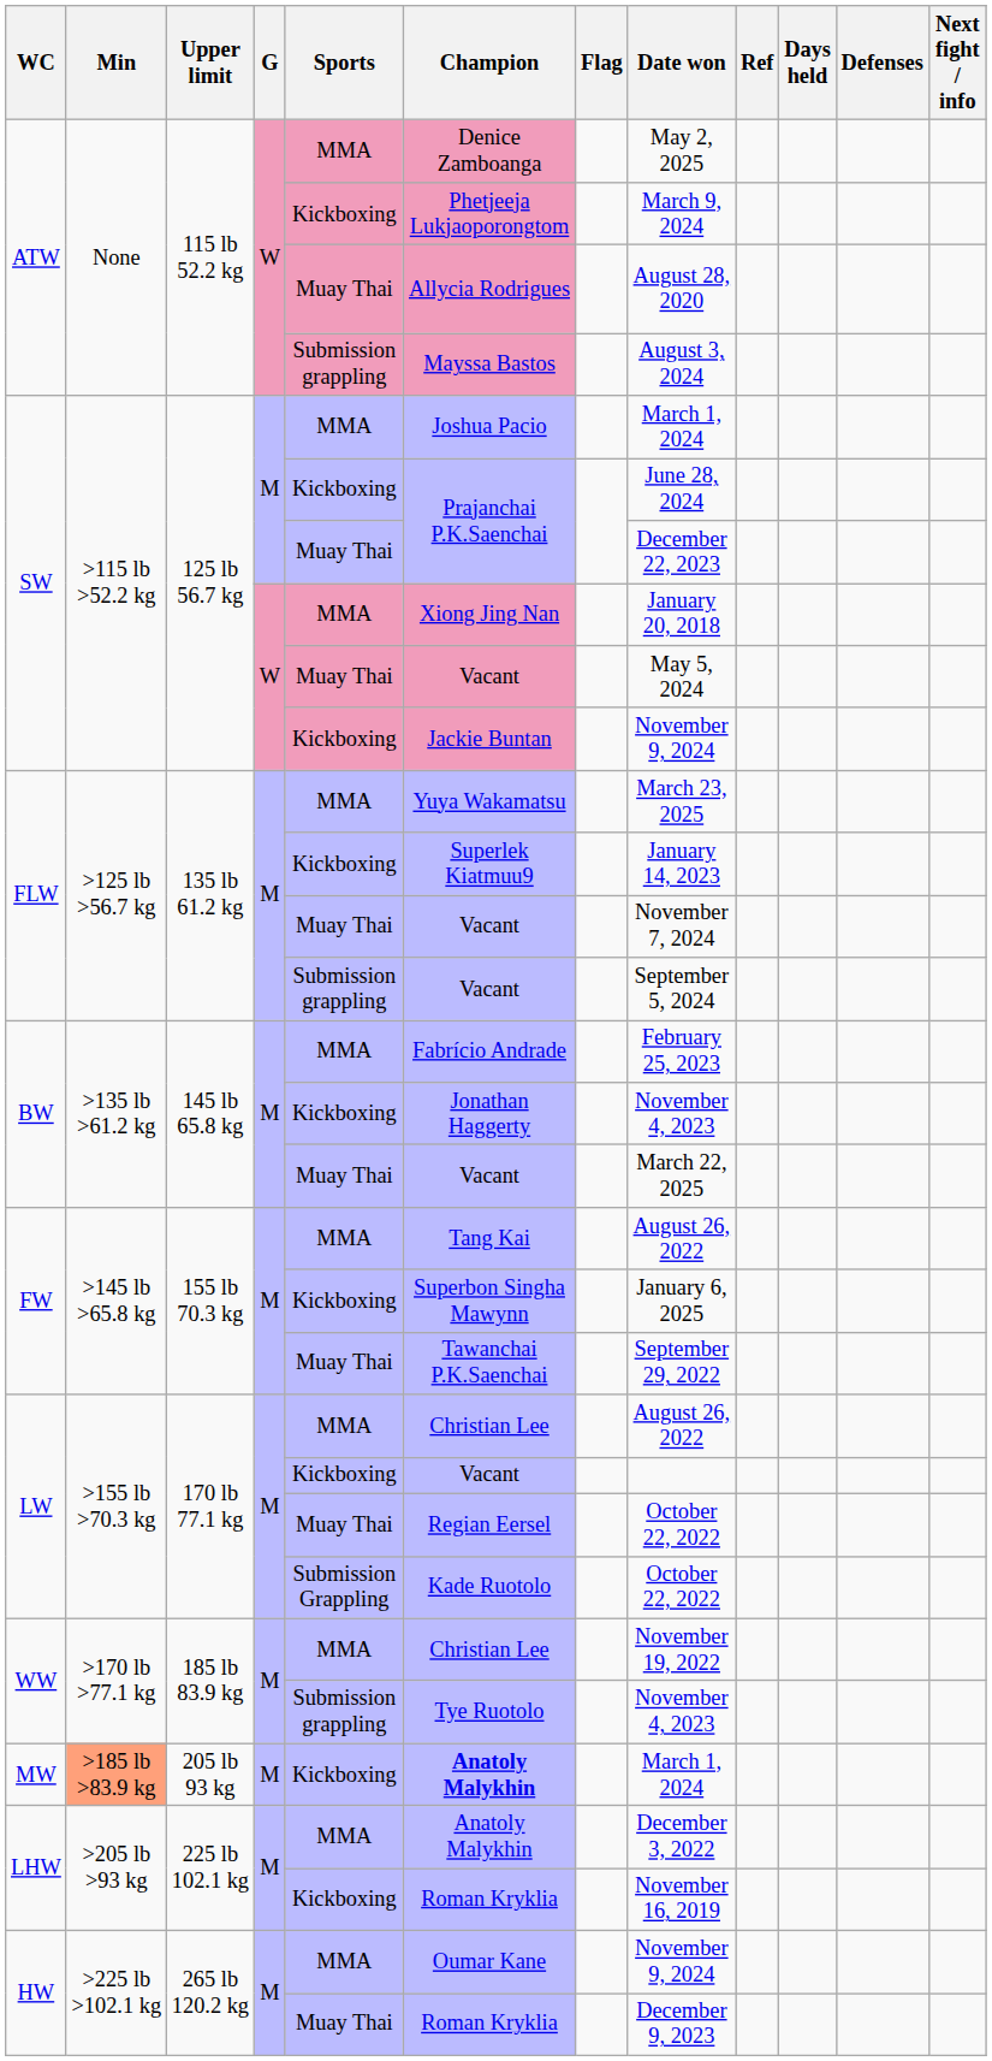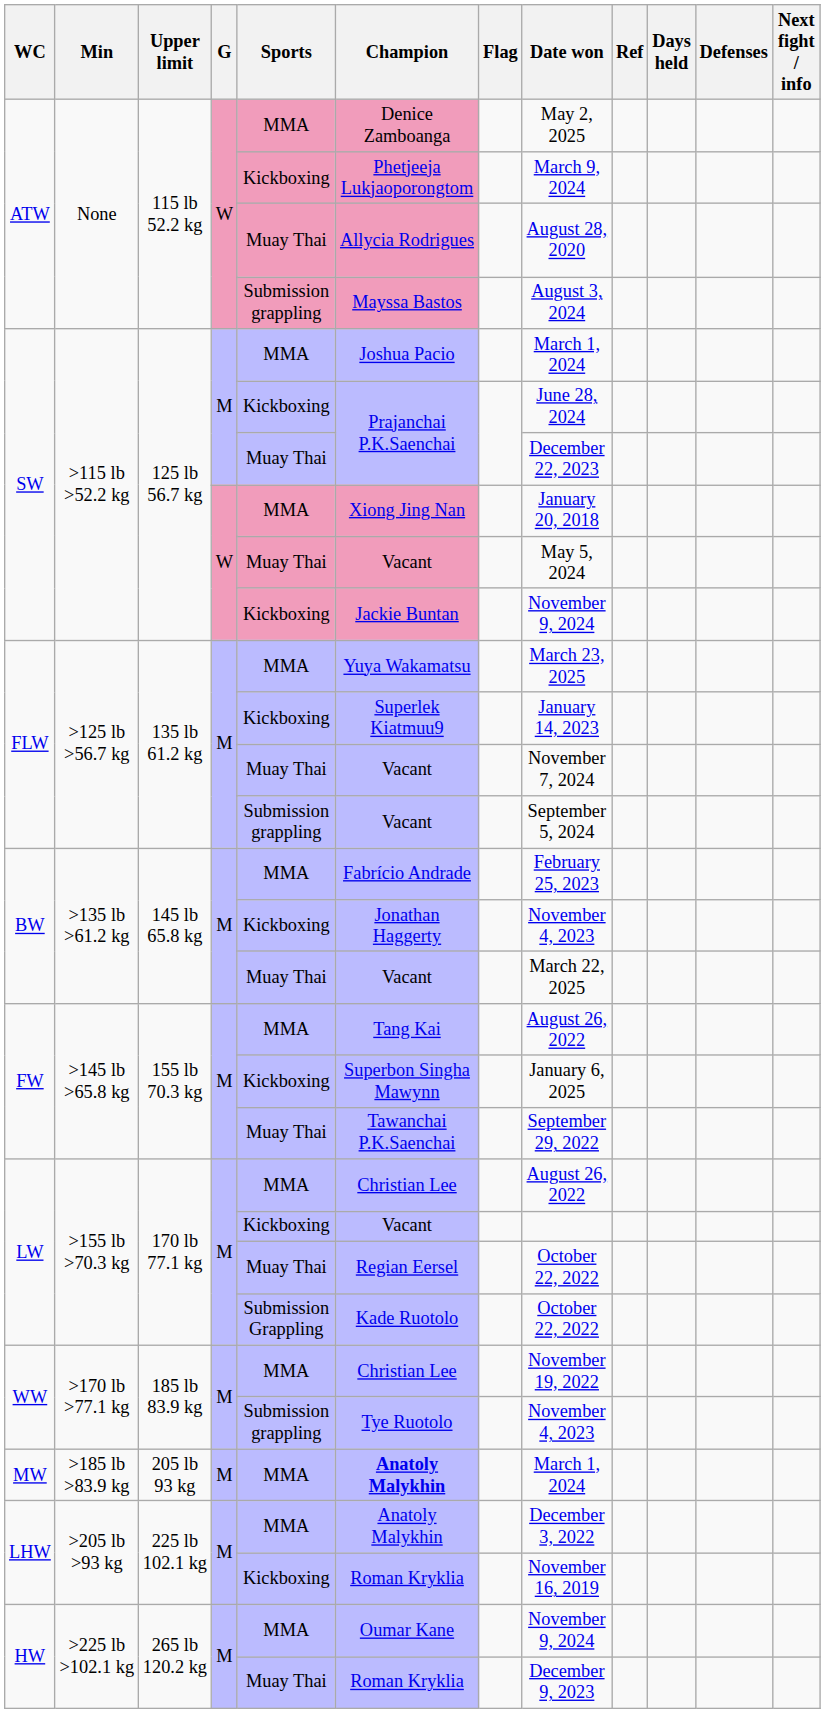MW | Min: lightsalmon background -> no background
MW | Sports: Kickboxing -> MMA
